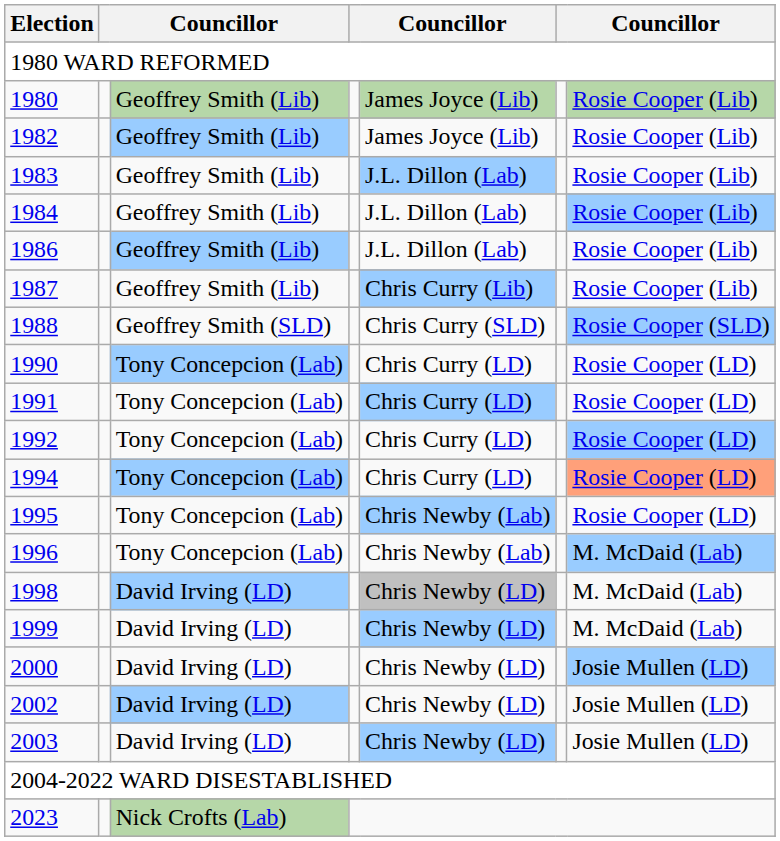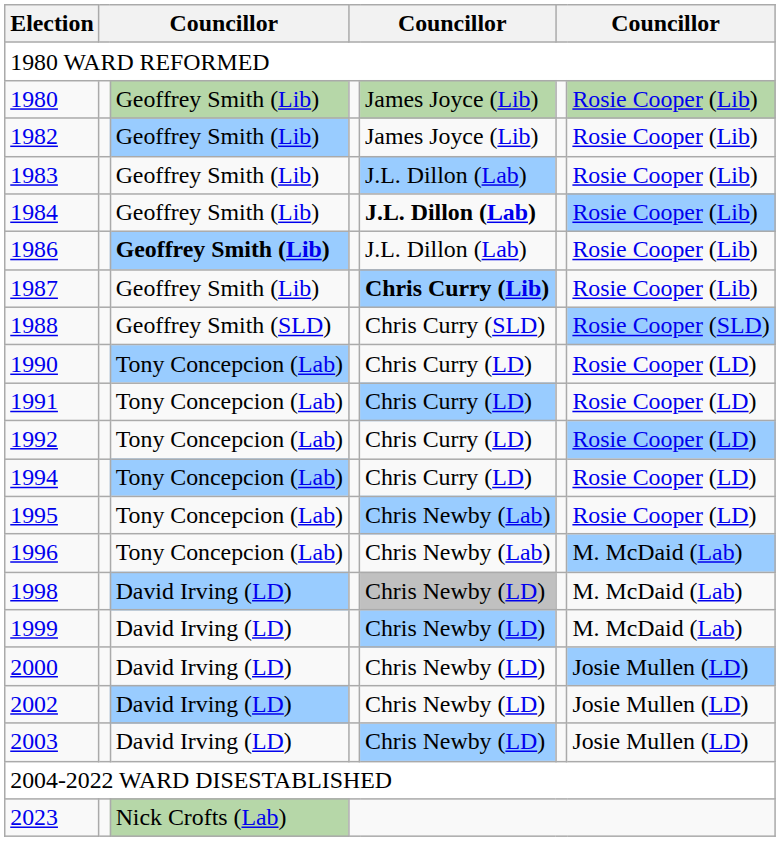1984 | column 5: normal -> bold
1986 | column 3: normal -> bold
1987 | column 5: normal -> bold
1994 | column 7: lightsalmon background -> no background
